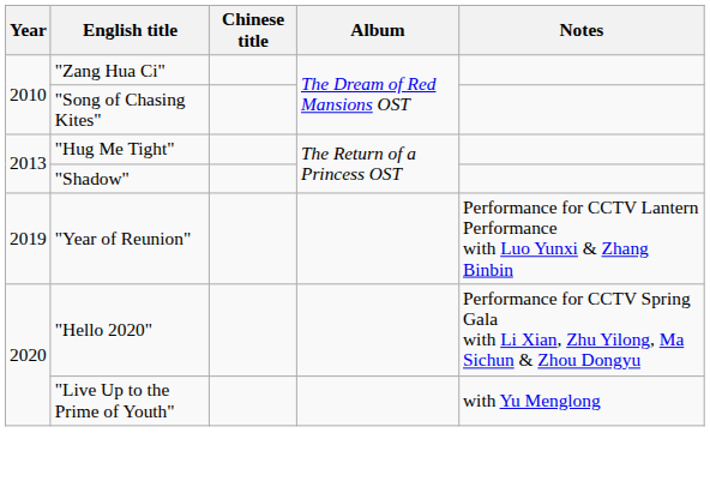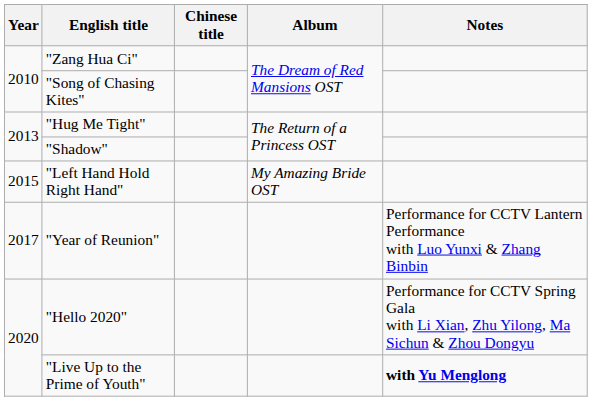+ row: 2015 | "Left Hand Hold Right Hand" | My Amazing Bride OST
"Year of Reunion" | Year: 2019 -> 2017
"Live Up to the Prime of Youth" | Notes: normal -> bold
